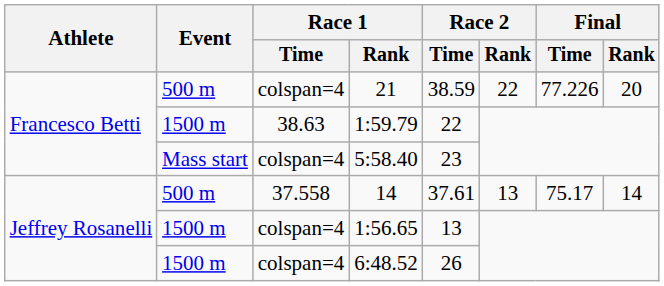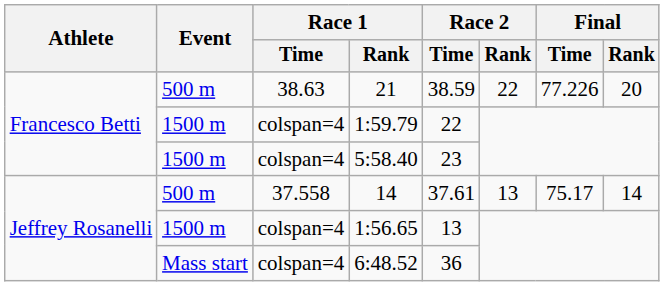21 | Race 1 / Time: colspan=4 -> 38.63
1:59.79 | Race 1 / Time: 38.63 -> colspan=4
5:58.40 | Event: Mass start -> 1500 m
6:48.52 | Event: 1500 m -> Mass start
6:48.52 | Race 2 / Time: 26 -> 36
